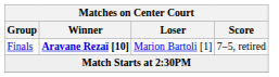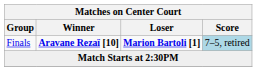Finals | Loser: normal -> bold
Finals | Score: no background -> lightblue background
